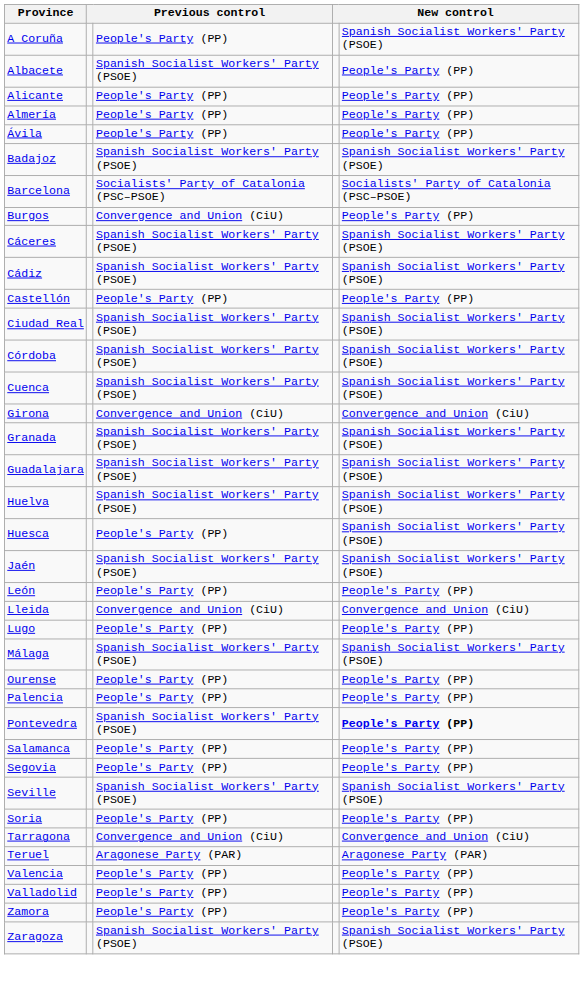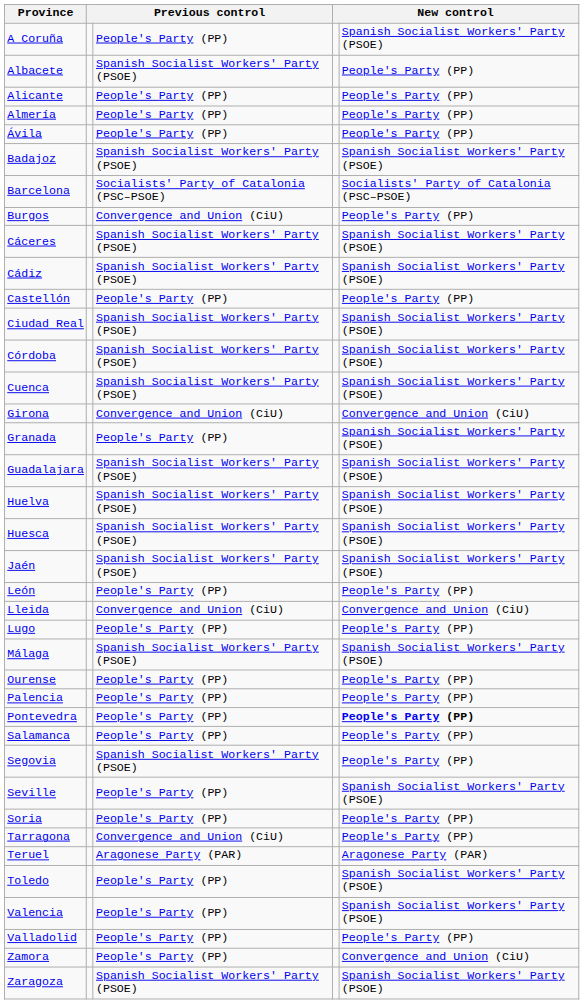Granada | column 3: Spanish Socialist Workers' Party (PSOE) -> People's Party (PP)
Huesca | column 3: People's Party (PP) -> Spanish Socialist Workers' Party (PSOE)
Pontevedra | column 3: Spanish Socialist Workers' Party (PSOE) -> People's Party (PP)
Segovia | column 3: People's Party (PP) -> Spanish Socialist Workers' Party (PSOE)
Seville | column 3: Spanish Socialist Workers' Party (PSOE) -> People's Party (PP)
Tarragona | column 5: Convergence and Union (CiU) -> People's Party (PP)
+ row: Toledo | People's Party (PP) | Spanish Socialist Workers' Party (PSOE)
Valencia | column 5: People's Party (PP) -> Spanish Socialist Workers' Party (PSOE)
Zamora | column 5: People's Party (PP) -> Convergence and Union (CiU)
